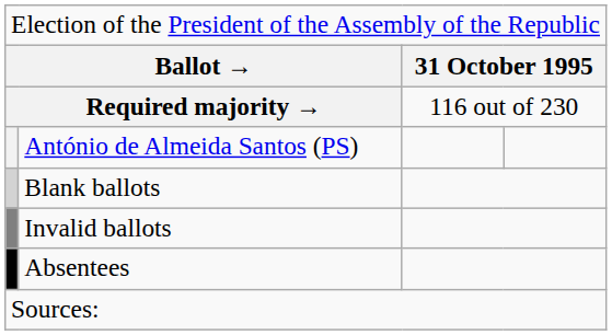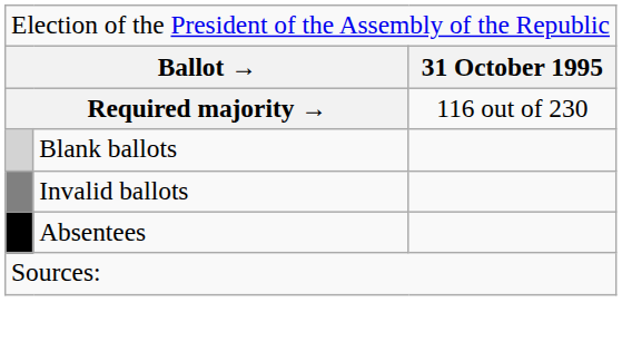- row: António de Almeida Santos (PS)
